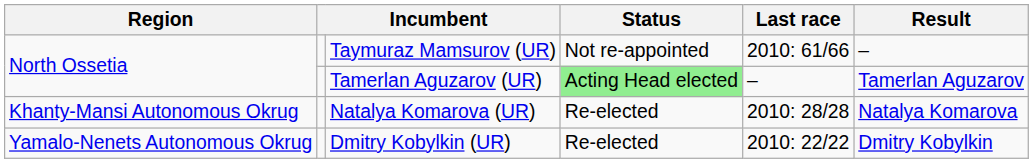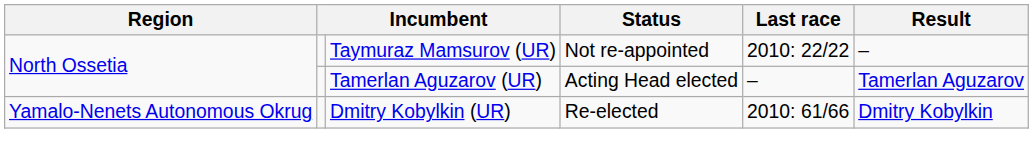Taymuraz Mamsurov (UR) | Last race: 2010: 61/66 -> 2010: 22/22
Tamerlan Aguzarov (UR) | Status: lightgreen background -> no background
- row: Khanty-Mansi Autonomous Okrug | Natalya Komarova (UR) | Re-elected | 2010: 28/28 | Natalya Komarova
Dmitry Kobylkin (UR) | Last race: 2010: 22/22 -> 2010: 61/66
